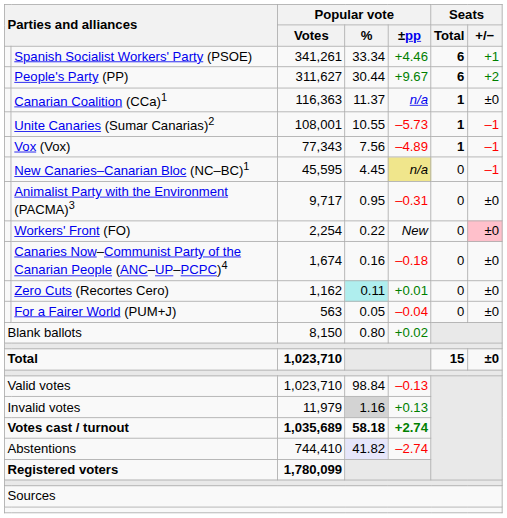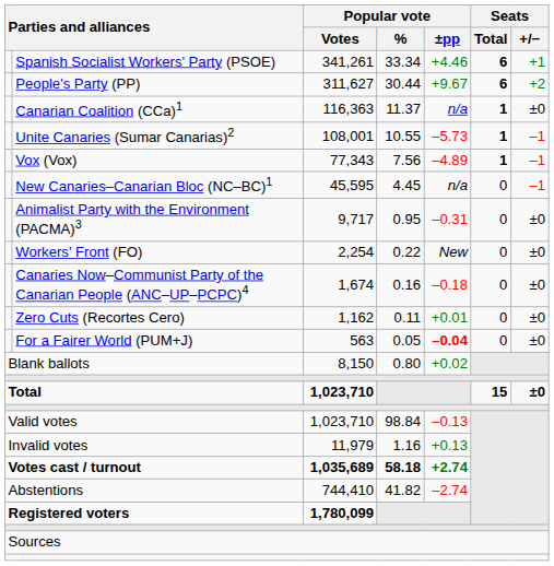New Canaries–Canarian Bloc (NC–BC)1 | Popular vote / ±pp: khaki background -> no background
Workers' Front (FO) | Seats / +/−: pink background -> no background
Zero Cuts (Recortes Cero) | Popular vote / %: paleturquoise background -> no background
For a Fairer World (PUM+J) | Popular vote / ±pp: normal -> bold
Invalid votes | Popular vote / %: lightgrey background -> no background
Abstentions | Popular vote / %: lavender background -> no background
